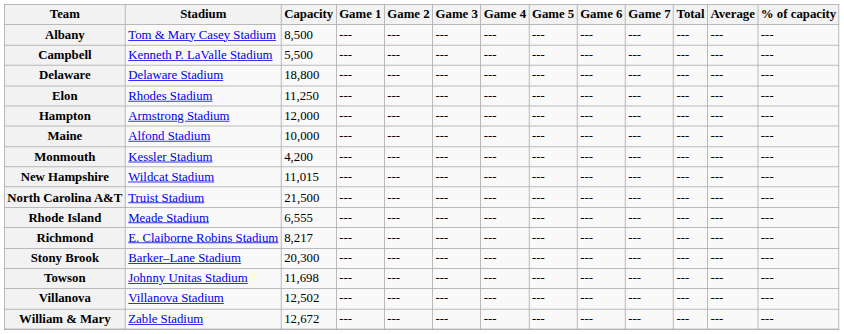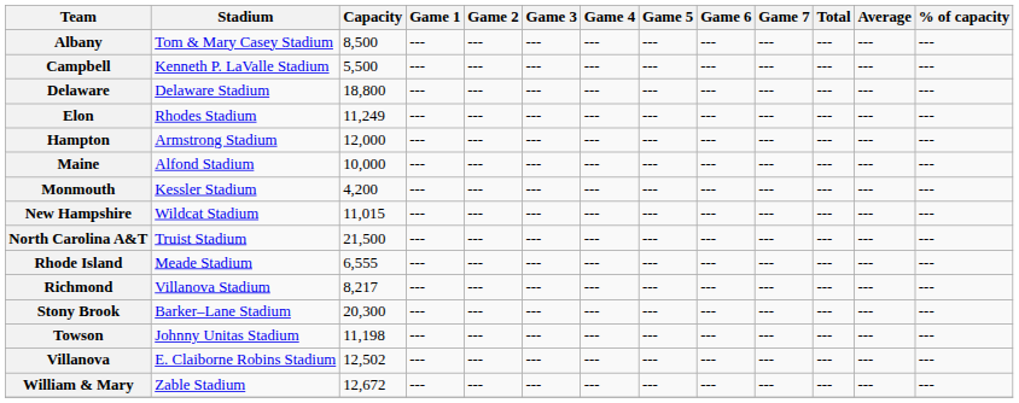Elon | Capacity: 11,250 -> 11,249
Richmond | Stadium: E. Claiborne Robins Stadium -> Villanova Stadium
Towson | Capacity: 11,698 -> 11,198
Villanova | Stadium: Villanova Stadium -> E. Claiborne Robins Stadium
